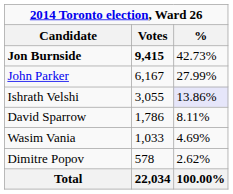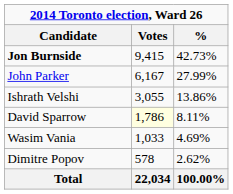Jon Burnside | Votes: bold -> normal
Ishrath Velshi | %: lavender background -> no background
David Sparrow | Votes: no background -> lightyellow background
